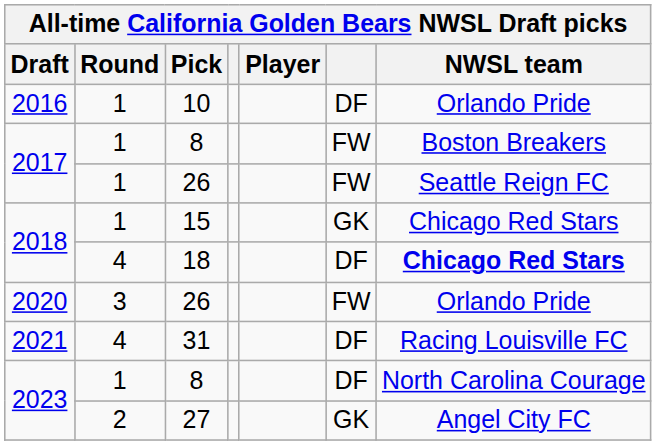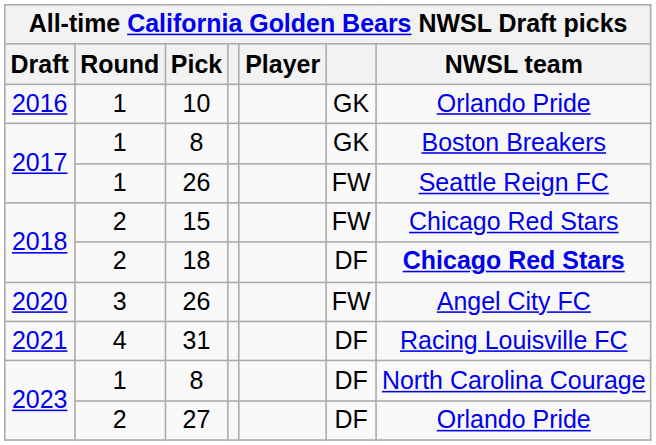10 | column 6: DF -> GK
2017 / 8 | column 6: FW -> GK
15 | Round: 1 -> 2
15 | column 6: GK -> FW
18 | Round: 4 -> 2
2020 / 26 | NWSL team: Orlando Pride -> Angel City FC
27 | column 6: GK -> DF
27 | NWSL team: Angel City FC -> Orlando Pride
